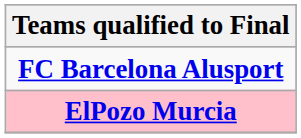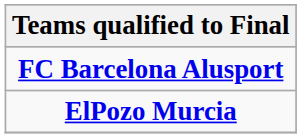ElPozo Murcia | FC Barcelona Alusport: pink background -> no background
